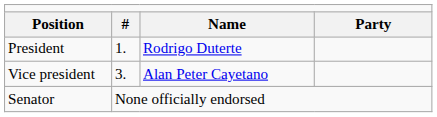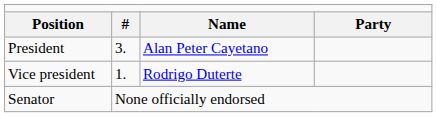President | column 2: 1. -> 3.
President | column 3: Rodrigo Duterte -> Alan Peter Cayetano
Vice president | column 2: 3. -> 1.
Vice president | column 3: Alan Peter Cayetano -> Rodrigo Duterte
